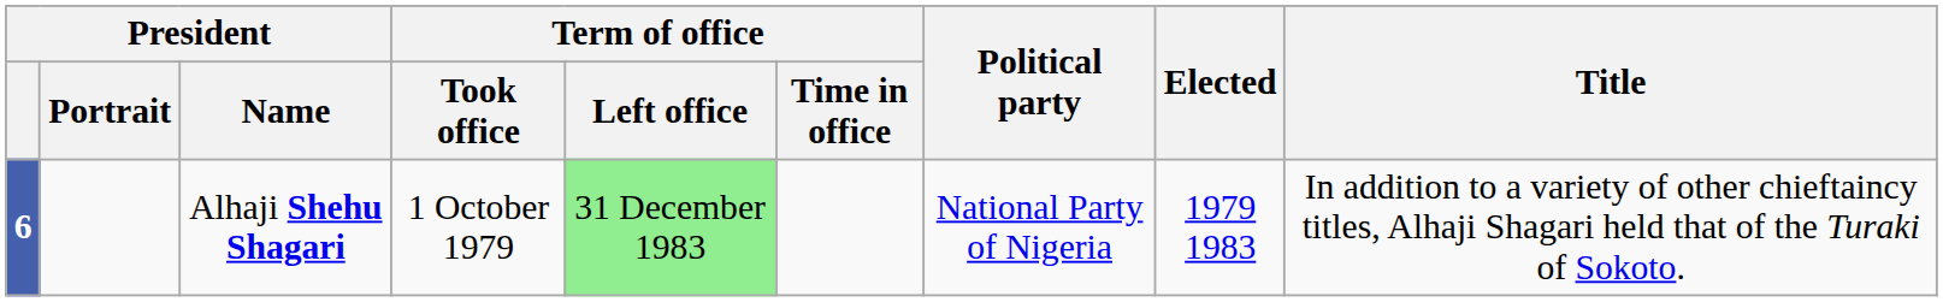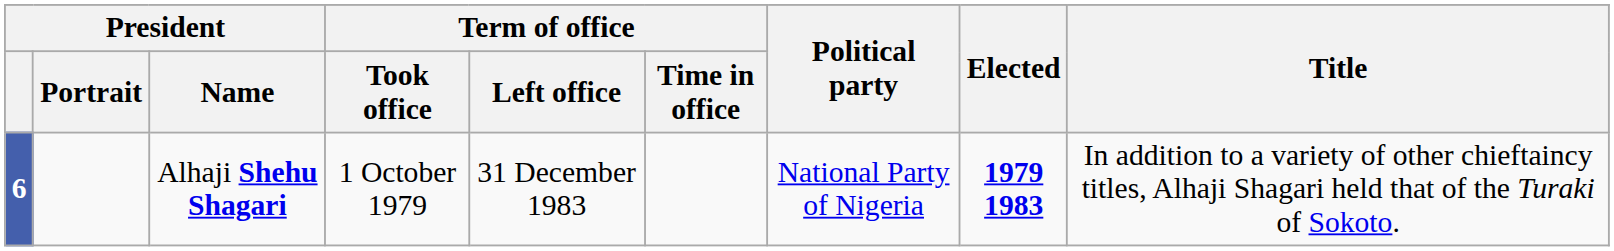6 | Term of office / Left office: lightgreen background -> no background
6 | Elected: normal -> bold
